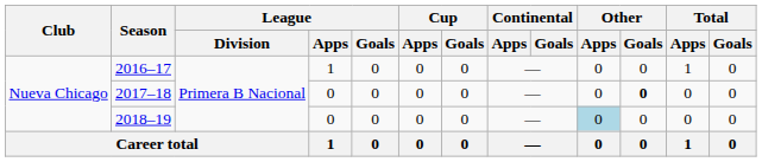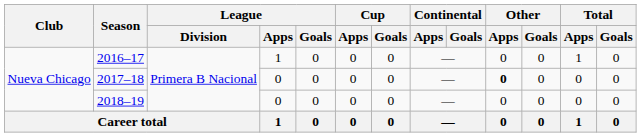2017–18 | Other / Apps: normal -> bold
2017–18 | Other / Goals: bold -> normal
2018–19 | Other / Apps: lightblue background -> no background
